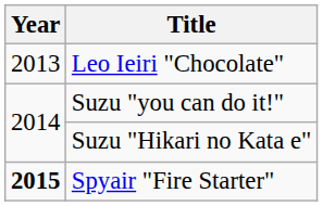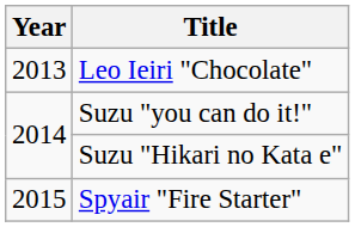Spyair "Fire Starter" | Year: bold -> normal
